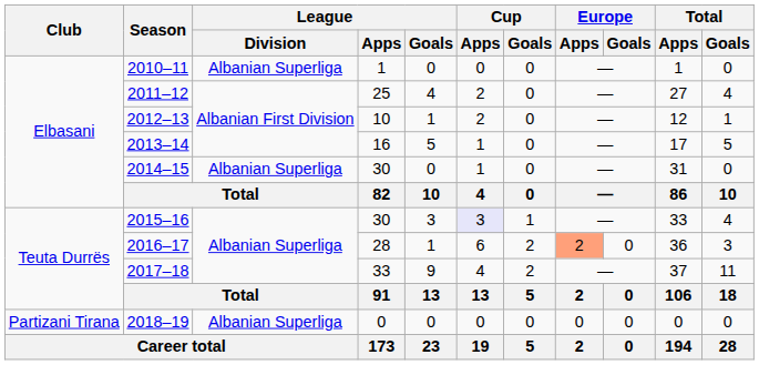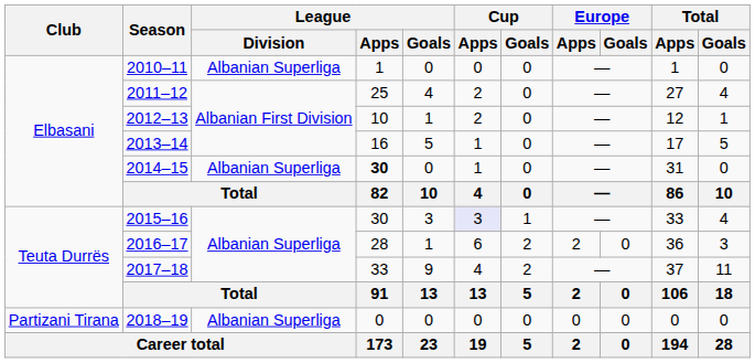2014–15 | League / Apps: normal -> bold
2016–17 | Europe / Apps: lightsalmon background -> no background
